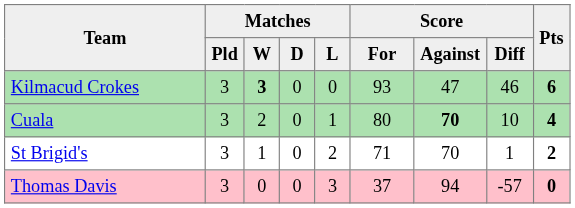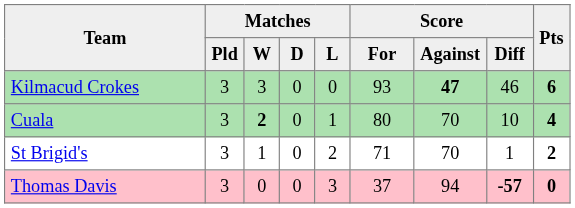Kilmacud Crokes | Matches / W: bold -> normal
Kilmacud Crokes | Score / Against: normal -> bold
Cuala | Matches / W: normal -> bold
Cuala | Score / Against: bold -> normal
Thomas Davis | Score / Diff: normal -> bold
